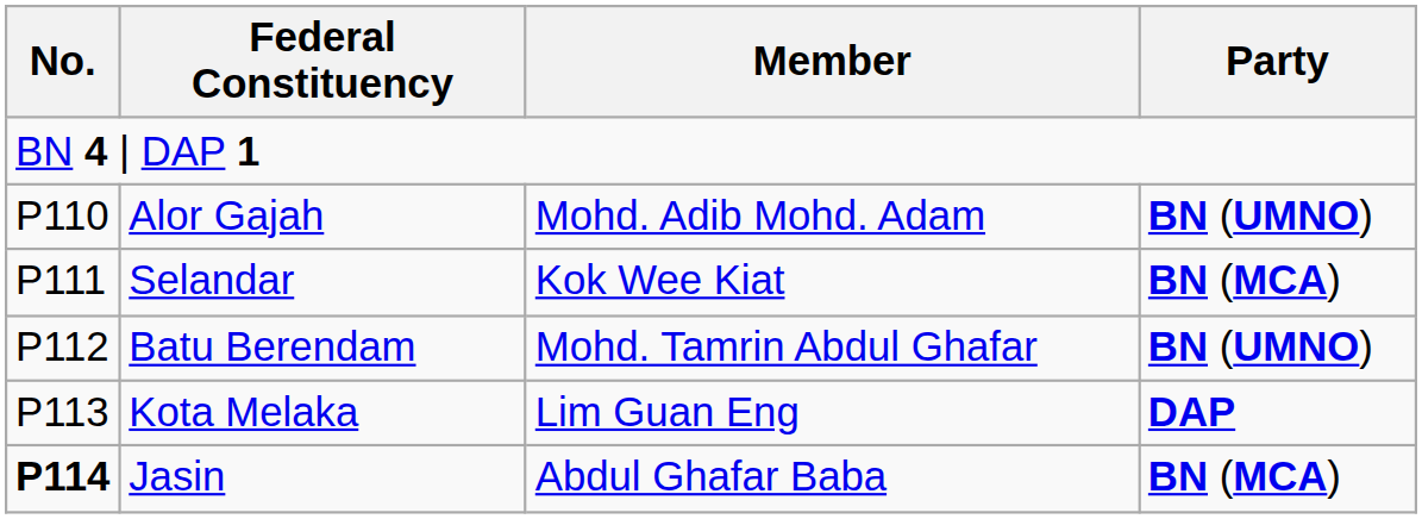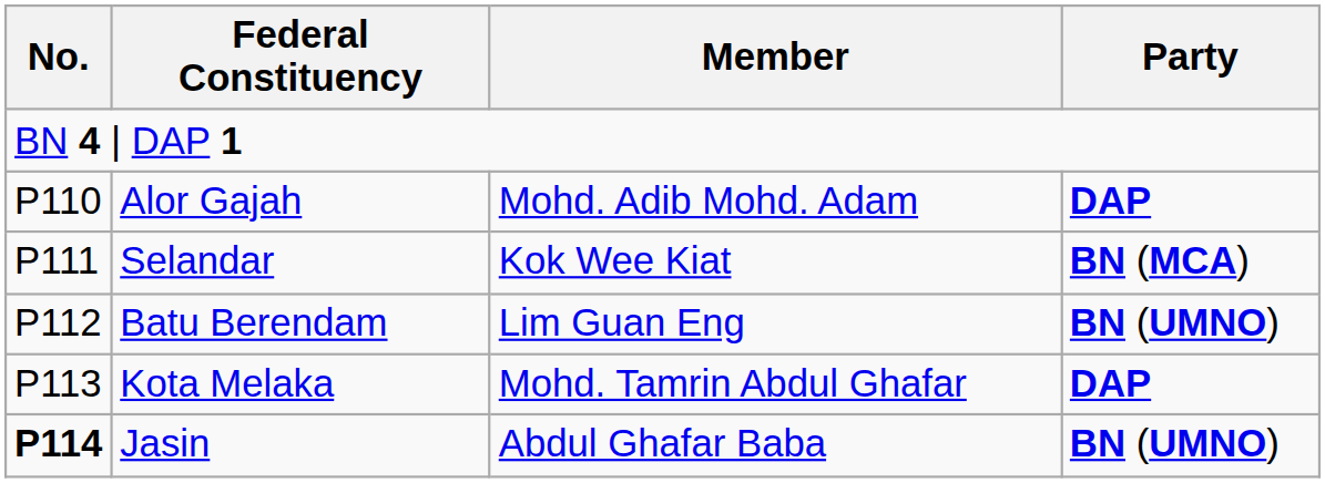Alor Gajah | Party: BN (UMNO) -> DAP
Batu Berendam | Member: Mohd. Tamrin Abdul Ghafar -> Lim Guan Eng
Kota Melaka | Member: Lim Guan Eng -> Mohd. Tamrin Abdul Ghafar
Jasin | Party: BN (MCA) -> BN (UMNO)
